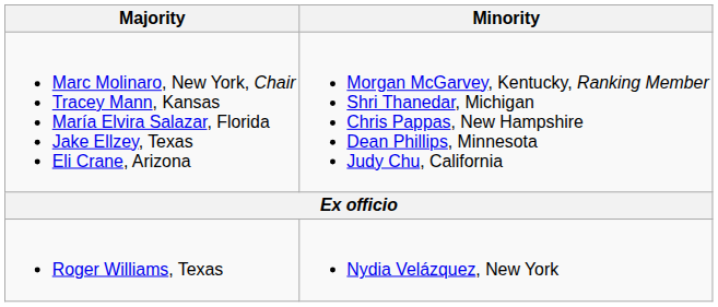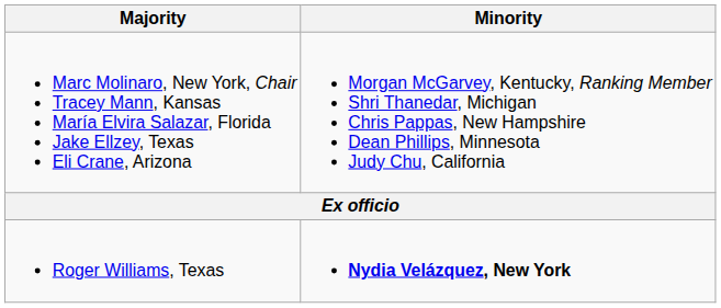Roger Williams, Texas | Minority: normal -> bold
